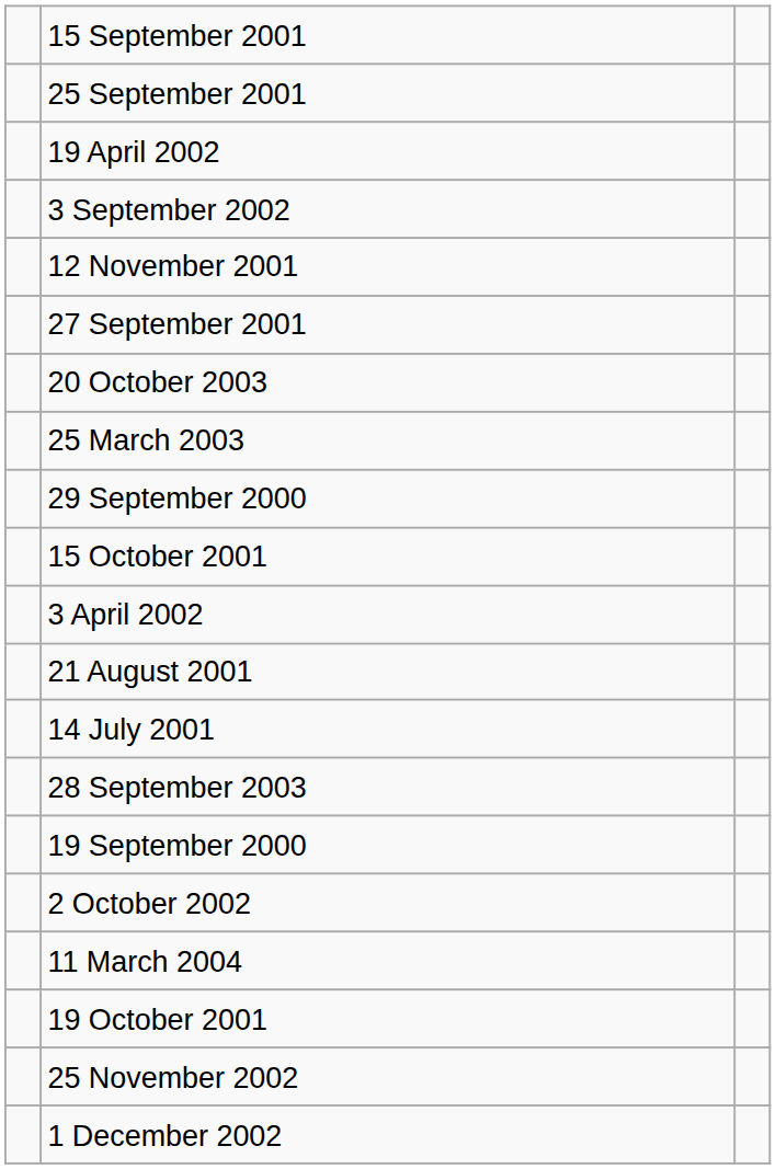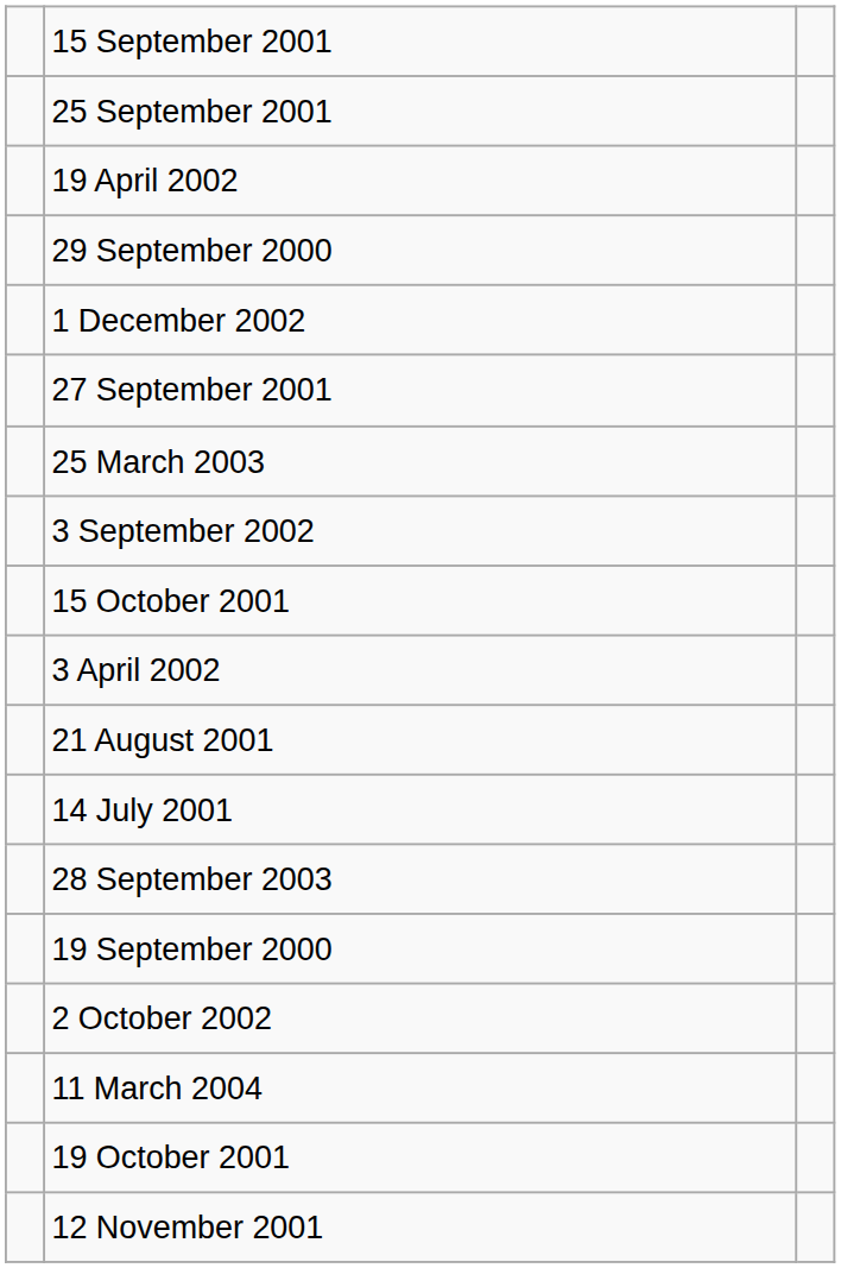rows swapped: 3 September 2002 <-> 29 September 2000
rows swapped: 1 December 2002 <-> 12 November 2001
- row: 20 October 2003
- row: 25 November 2002
